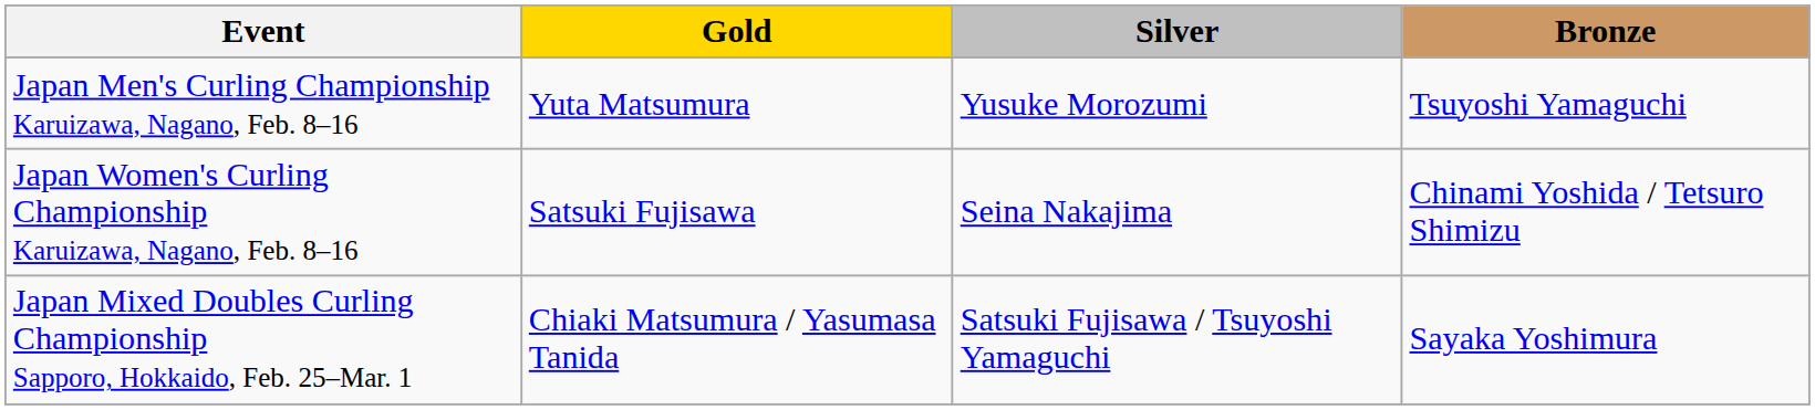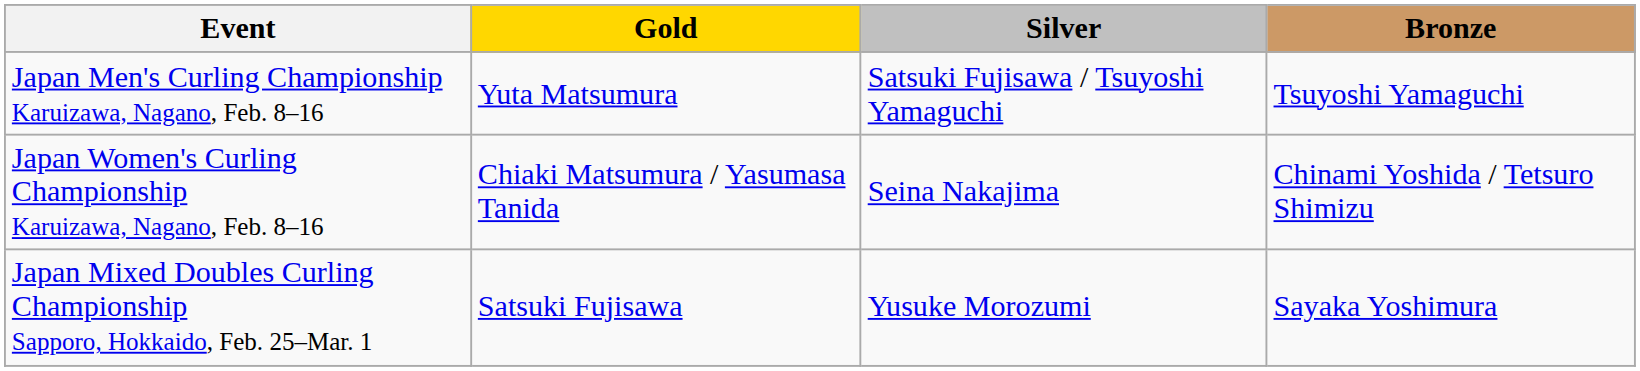row 2 | Silver: Yusuke Morozumi -> Satsuki Fujisawa / Tsuyoshi Yamaguchi
row 3 | Gold: Satsuki Fujisawa -> Chiaki Matsumura / Yasumasa Tanida
row 4 | Gold: Chiaki Matsumura / Yasumasa Tanida -> Satsuki Fujisawa
row 4 | Silver: Satsuki Fujisawa / Tsuyoshi Yamaguchi -> Yusuke Morozumi
